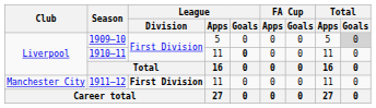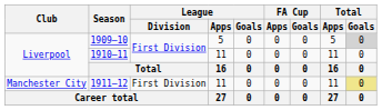1910–11 | League / Goals: bold -> normal
1911–12 | League / Division: bold -> normal
1911–12 | Total / Goals: no background -> khaki background
